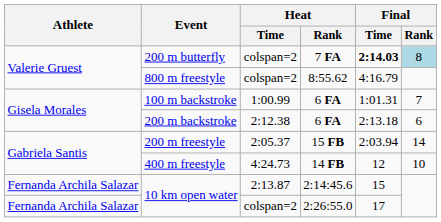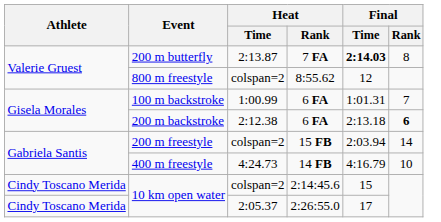200 m butterfly | Heat / Time: colspan=2 -> 2:13.87
200 m butterfly | Final / Rank: lightblue background -> no background
800 m freestyle | Final / Time: 4:16.79 -> 12
200 m backstroke | Final / Rank: normal -> bold
200 m freestyle | Heat / Time: 2:05.37 -> colspan=2
400 m freestyle | Final / Time: 12 -> 4:16.79
10 km open water / 2:14:45.6 | Athlete: Fernanda Archila Salazar -> Cindy Toscano Merida
10 km open water / 2:14:45.6 | Heat / Time: 2:13.87 -> colspan=2
10 km open water / 2:26:55.0 | Athlete: Fernanda Archila Salazar -> Cindy Toscano Merida
10 km open water / 2:26:55.0 | Heat / Time: colspan=2 -> 2:05.37
